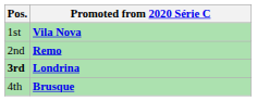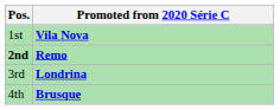2nd | Pos.: normal -> bold
3rd | Pos.: bold -> normal
